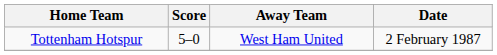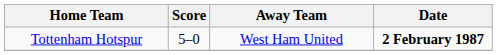Tottenham Hotspur | Date: normal -> bold
